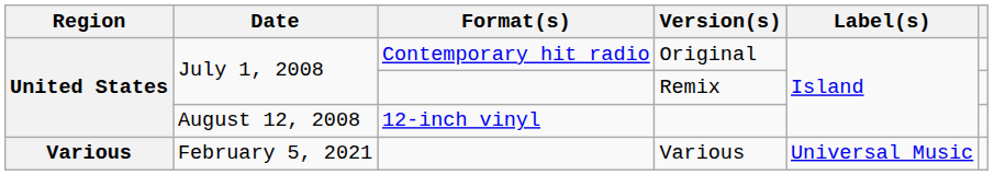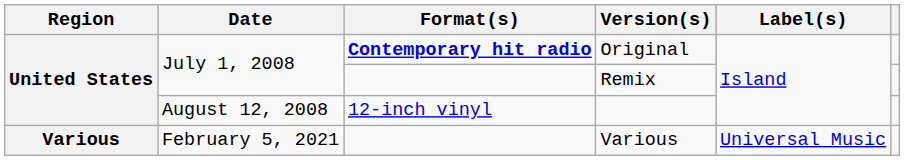Original | Format(s): normal -> bold
